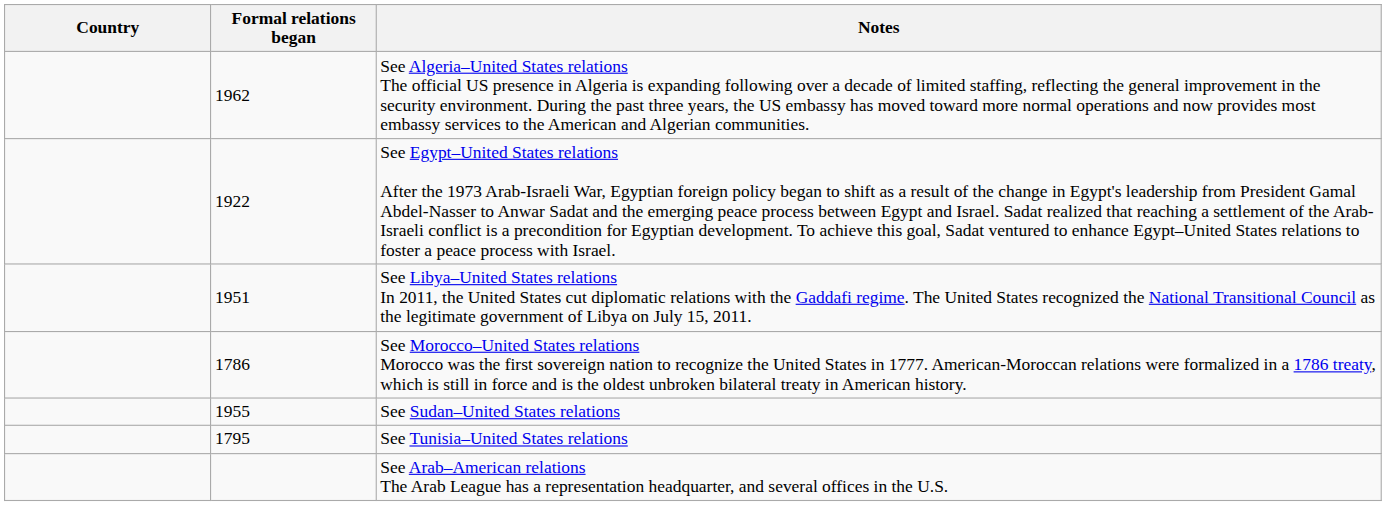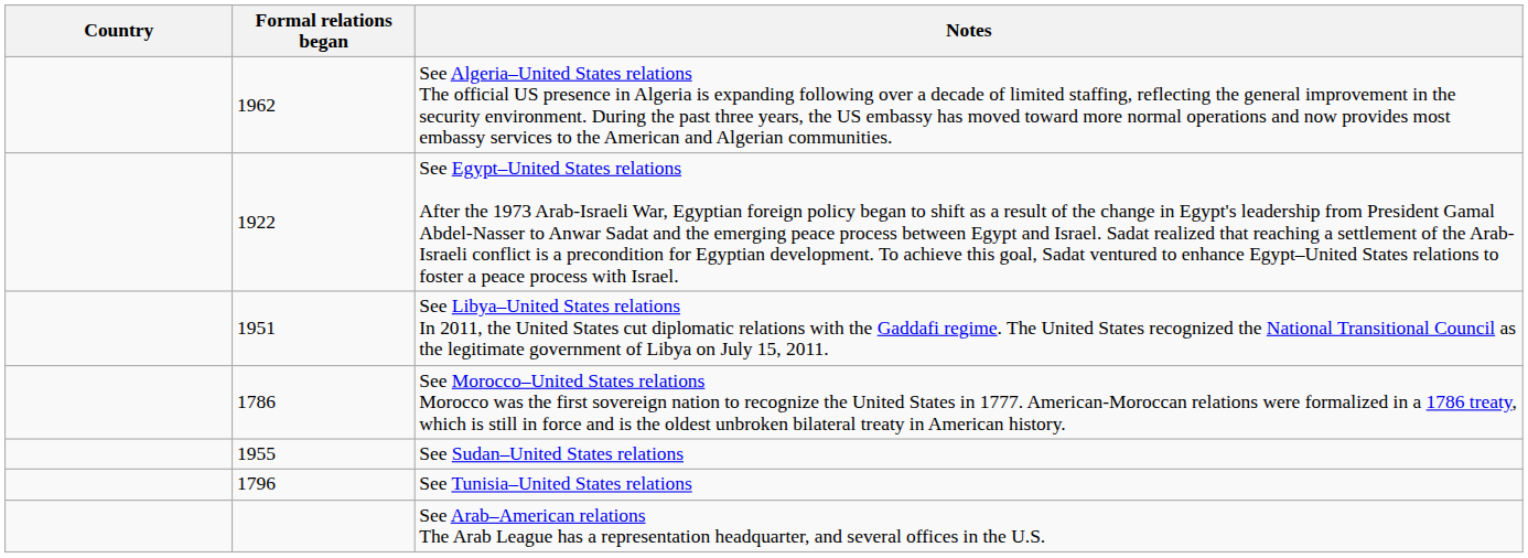See Tunisia–United States relations | Formal relations began: 1795 -> 1796
